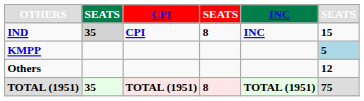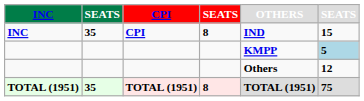columns swapped: INC <-> OTHERS
row 2 | column 2: lightgrey background -> no background
